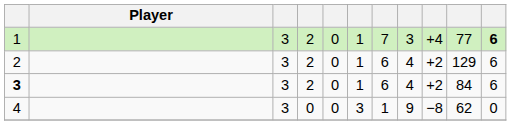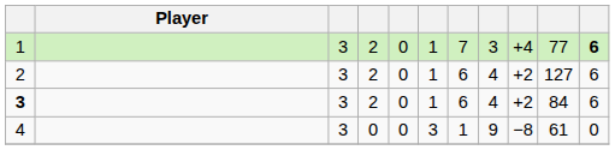row 3 | column 10: 129 -> 127
row 5 | column 10: 62 -> 61
